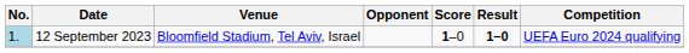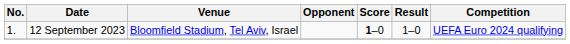12 September 2023 | No.: lightblue background -> no background
12 September 2023 | Result: bold -> normal
